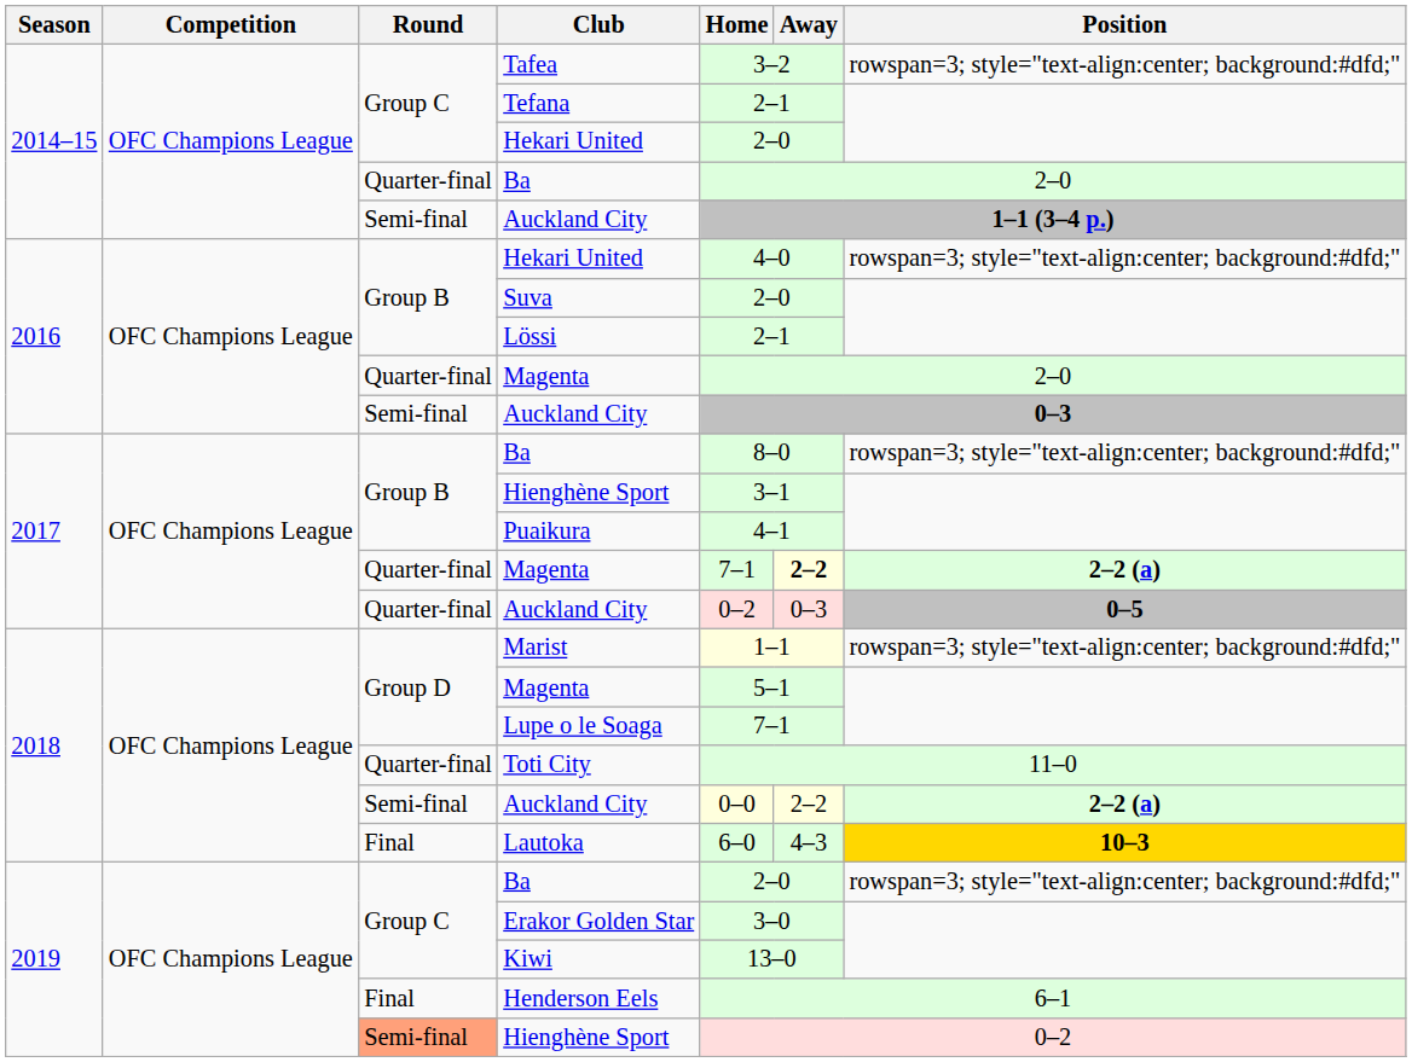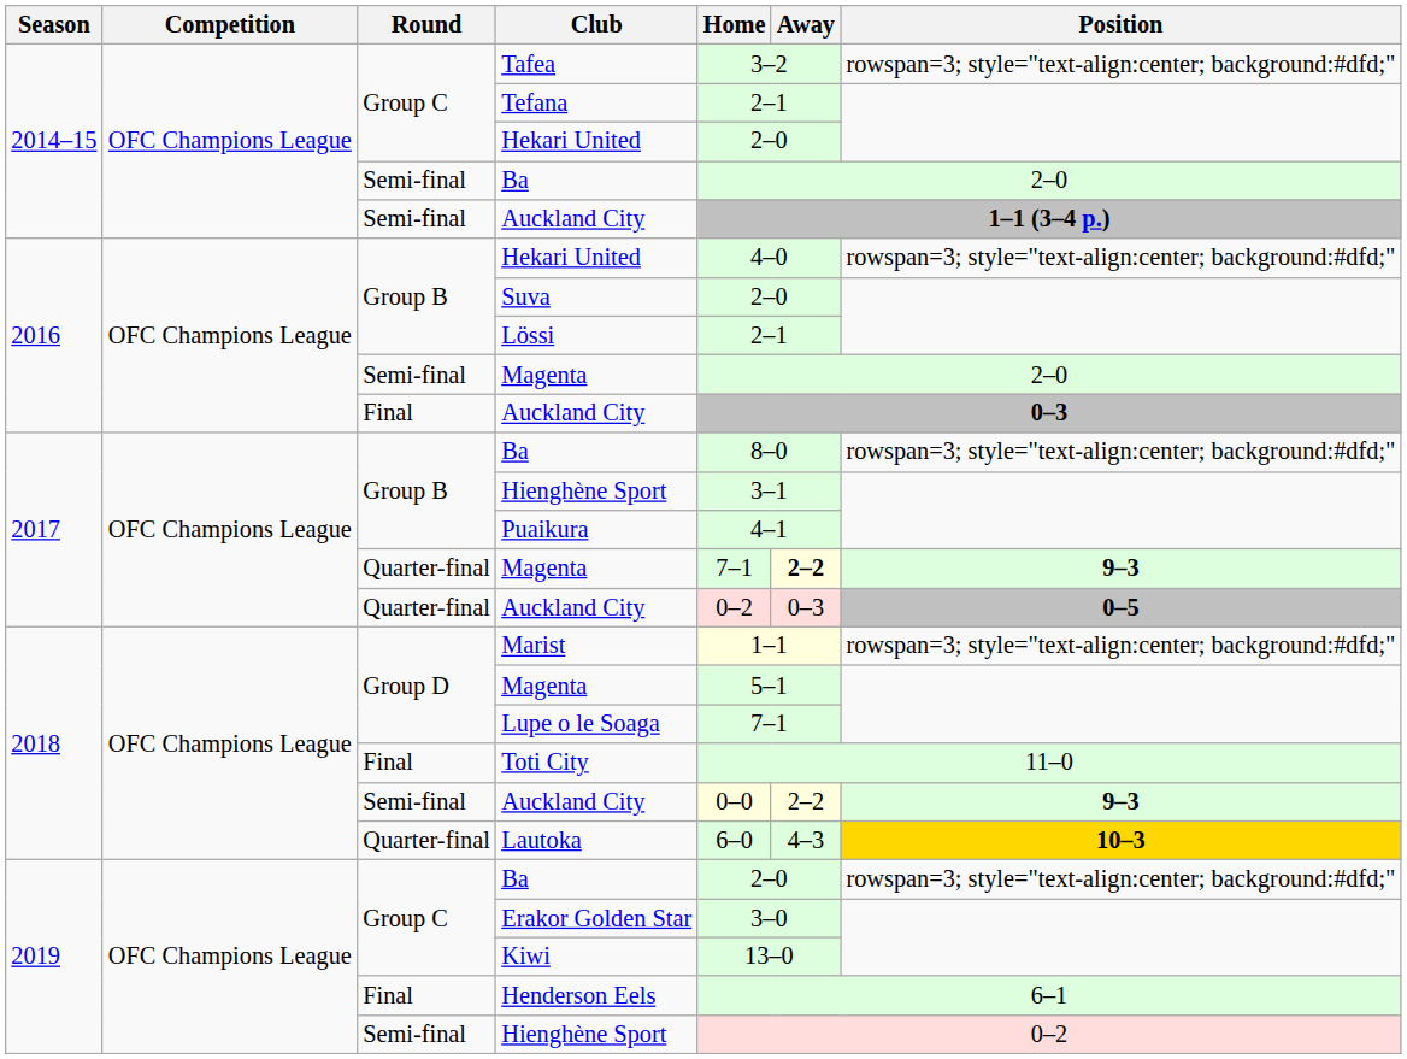2014–15 / Ba | Round: Quarter-final -> Semi-final
2016 / Magenta | Round: Quarter-final -> Semi-final
2016 / Auckland City | Round: Semi-final -> Final
2017 / Magenta | Position: 2–2 (a) -> 9–3
Toti City | Round: Quarter-final -> Final
2018 / Auckland City | Position: 2–2 (a) -> 9–3
Lautoka | Round: Final -> Quarter-final
2019 / Hienghène Sport | Round: lightsalmon background -> no background
